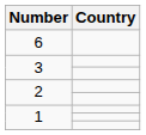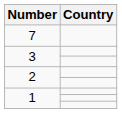row 2 | Number: 6 -> 7
